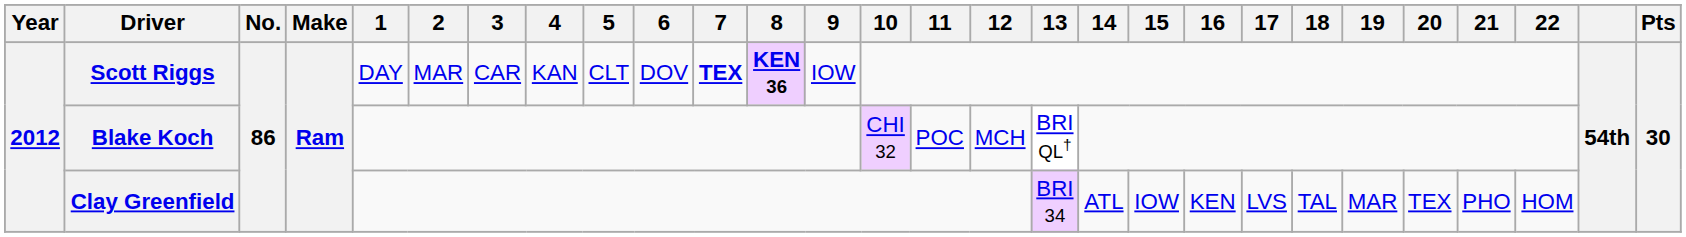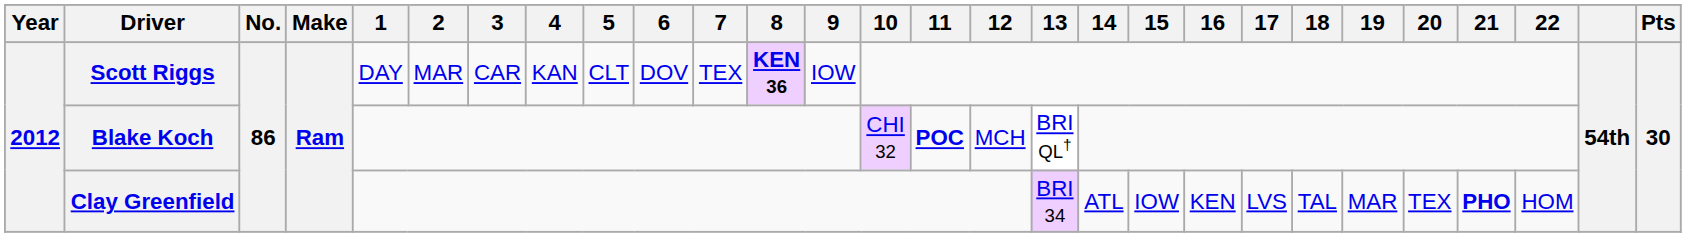Scott Riggs | 7: bold -> normal
Blake Koch | 11: normal -> bold
Clay Greenfield | 21: normal -> bold
